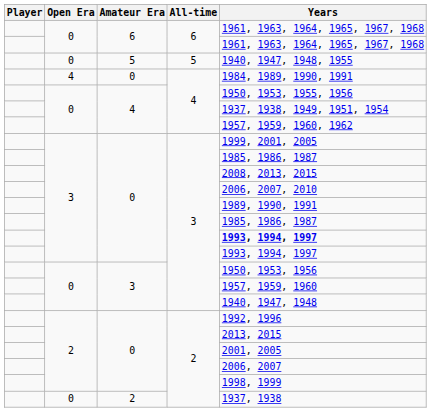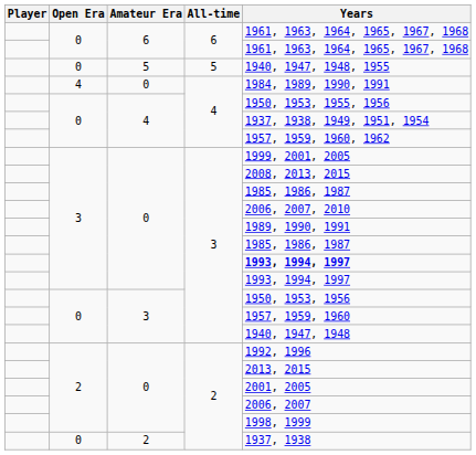row 10 | Years: 1985, 1986, 1987 -> 2008, 2013, 2015
row 11 | Years: 2008, 2013, 2015 -> 1985, 1986, 1987
